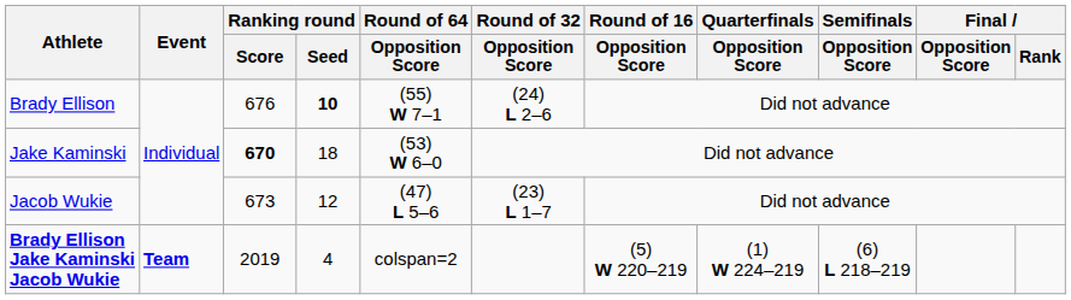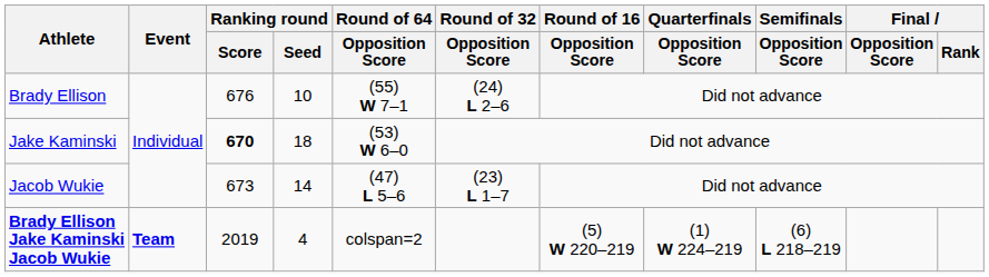Brady Ellison | Ranking round / Seed: bold -> normal
Jacob Wukie | Ranking round / Seed: 12 -> 14
